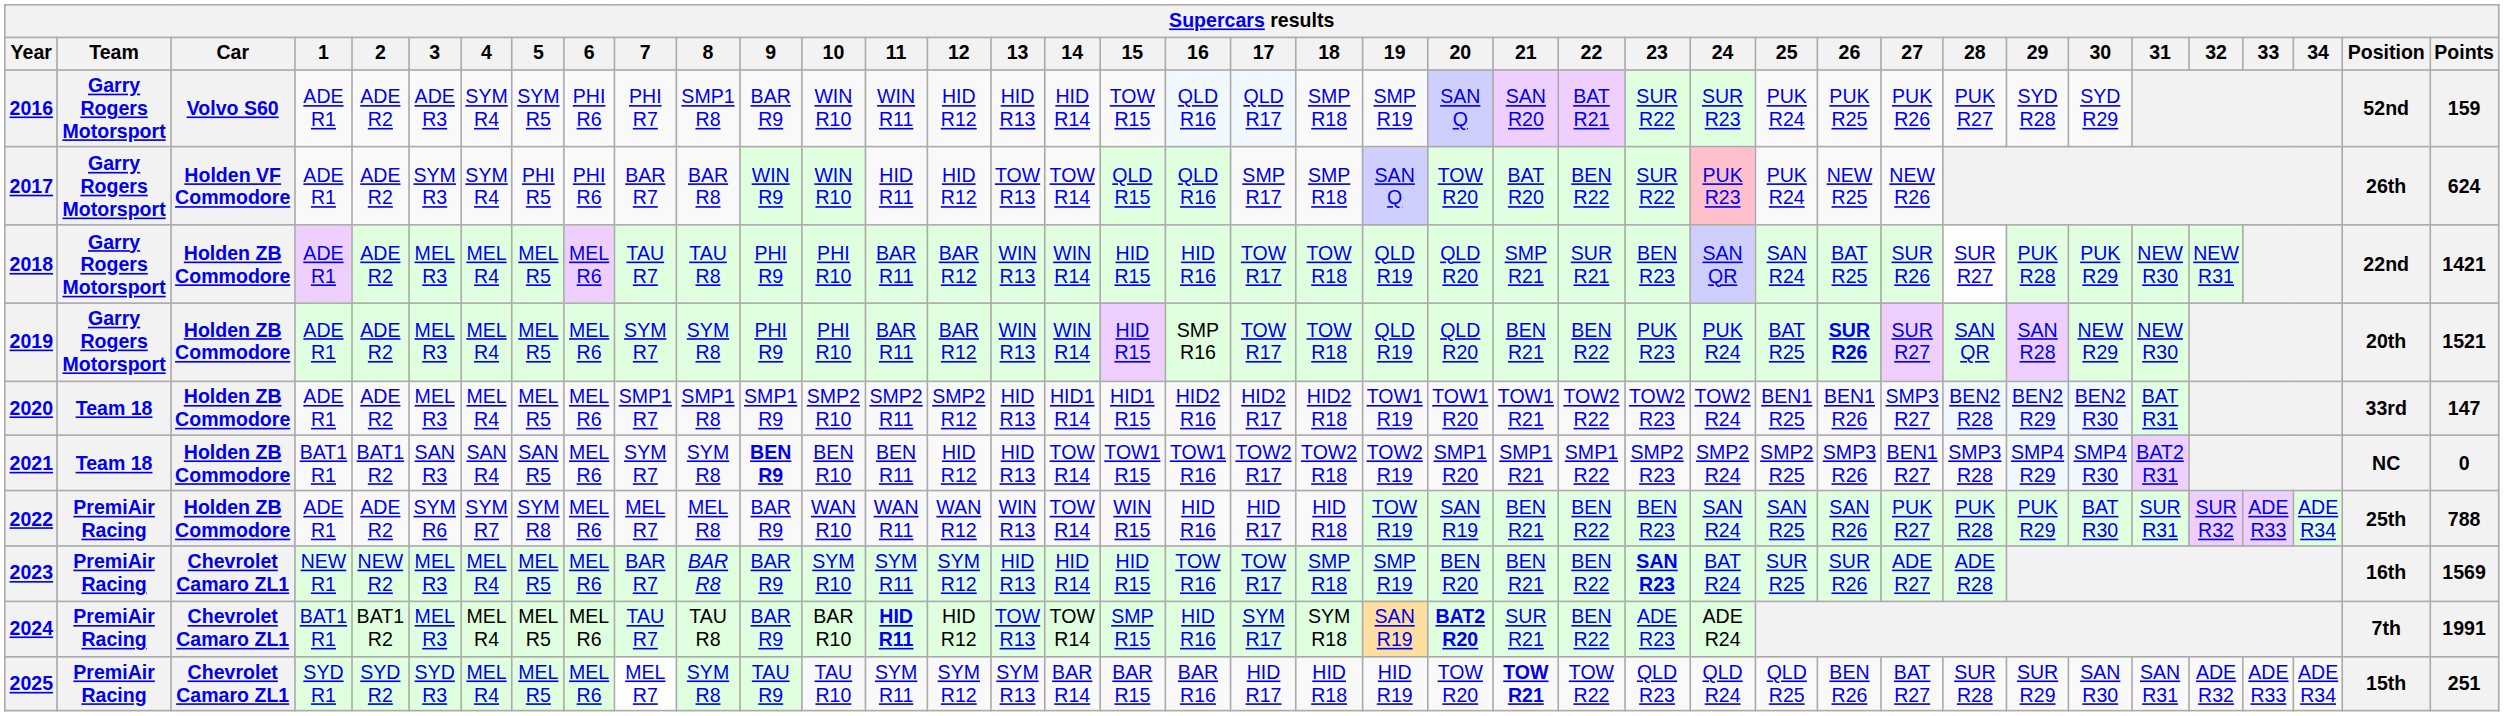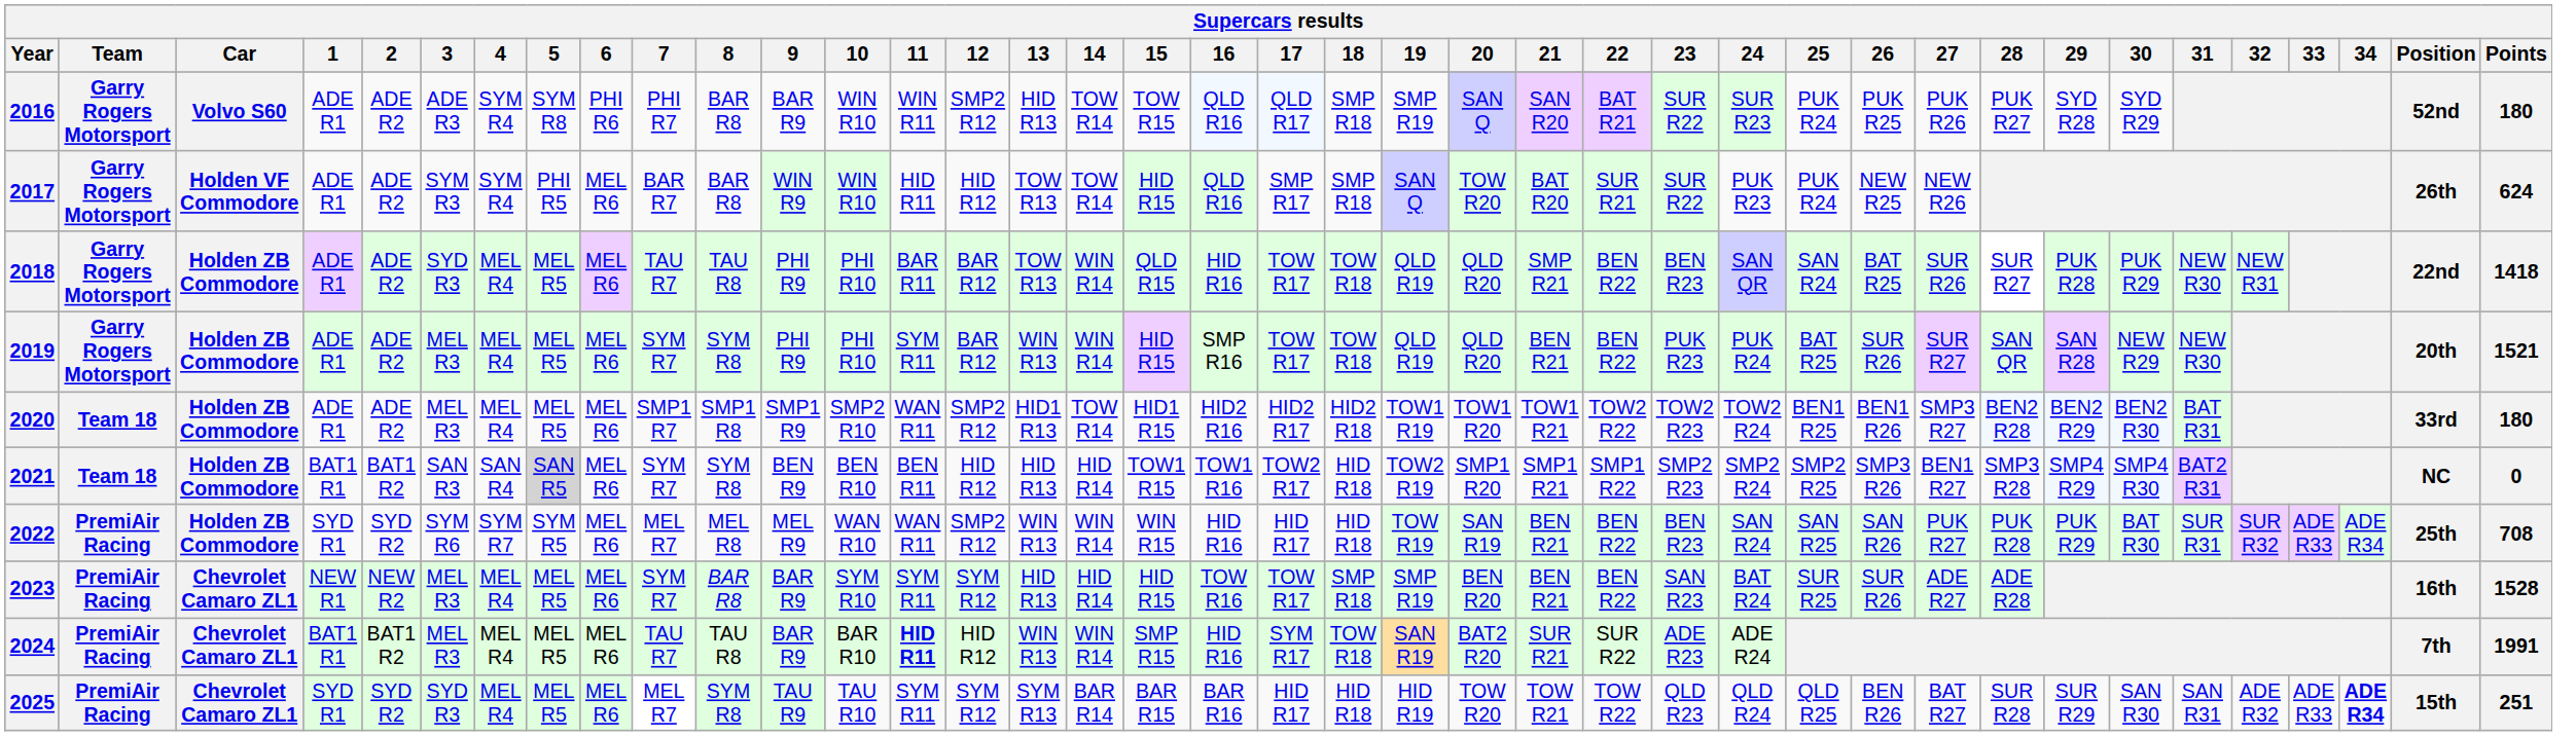2016 | 5: SYM R5 -> SYM R8
2016 | 8: SMP1 R8 -> BAR R8
2016 | 12: HID R12 -> SMP2 R12
2016 | 14: HID R14 -> TOW R14
2016 | Points: 159 -> 180
2017 | 6: PHI R6 -> MEL R6
2017 | 15: QLD R15 -> HID R15
2017 | 22: BEN R22 -> SUR R21
2017 | 24: pink background -> no background
2018 | 3: MEL R3 -> SYD R3
2018 | 13: WIN R13 -> TOW R13
2018 | 15: HID R15 -> QLD R15
2018 | 22: SUR R21 -> BEN R22
2018 | Points: 1421 -> 1418
2019 | 11: BAR R11 -> SYM R11
2019 | 26: bold -> normal
2020 | 11: SMP2 R11 -> WAN R11
2020 | 13: HID R13 -> HID1 R13
2020 | 14: HID1 R14 -> TOW R14
2020 | Points: 147 -> 180
2021 | 5: no background -> lightgrey background
2021 | 9: bold -> normal
2021 | 14: TOW R14 -> HID R14
2021 | 18: TOW2 R18 -> HID R18
2022 | 1: ADE R1 -> SYD R1
2022 | 2: ADE R2 -> SYD R2
2022 | 5: SYM R8 -> SYM R5
2022 | 9: BAR R9 -> MEL R9
2022 | 12: WAN R12 -> SMP2 R12
2022 | 14: TOW R14 -> WIN R14
2022 | Points: 788 -> 708
2023 | 7: BAR R7 -> SYM R7
2023 | 23: bold -> normal
2023 | Points: 1569 -> 1528
2024 | 13: TOW R13 -> WIN R13
2024 | 14: TOW R14 -> WIN R14
2024 | 18: SYM R18 -> TOW R18
2024 | 20: bold -> normal
2024 | 22: BEN R22 -> SUR R22
2025 | 21: bold -> normal
2025 | 34: normal -> bold
